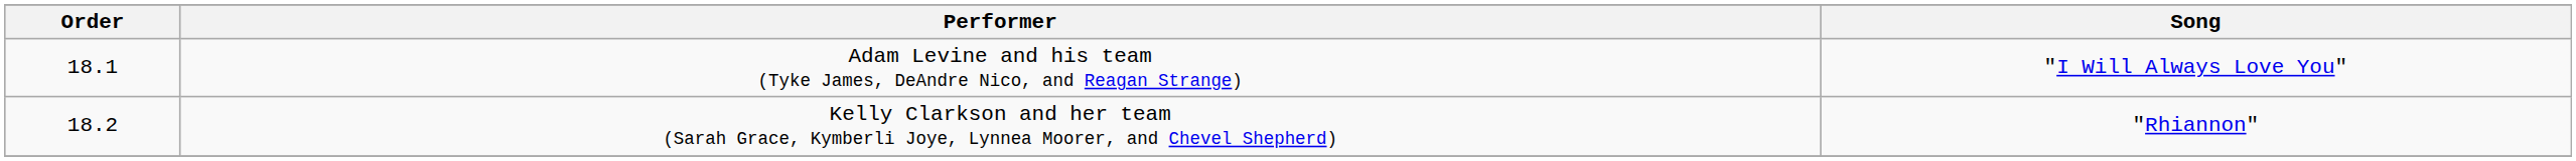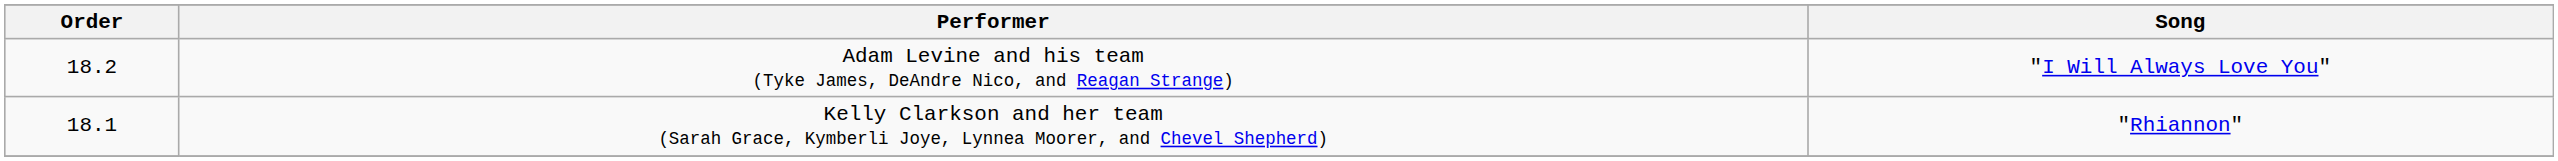row 2 | Order: 18.1 -> 18.2
row 3 | Order: 18.2 -> 18.1
